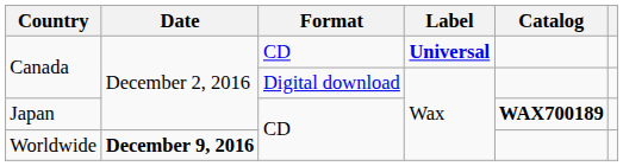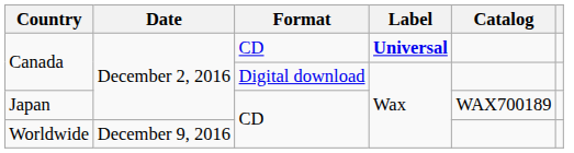Japan | Catalog: bold -> normal
Worldwide | Date: bold -> normal
